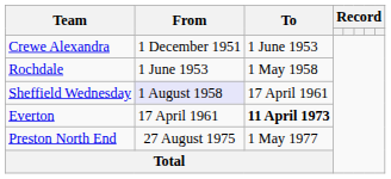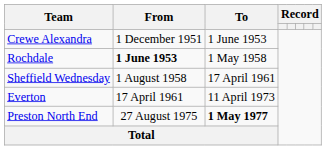Rochdale | From: normal -> bold
Sheffield Wednesday | From: lavender background -> no background
Everton | To: bold -> normal
Preston North End | To: normal -> bold
